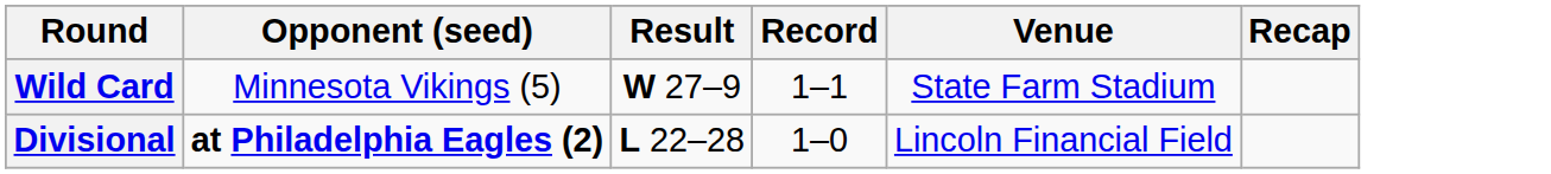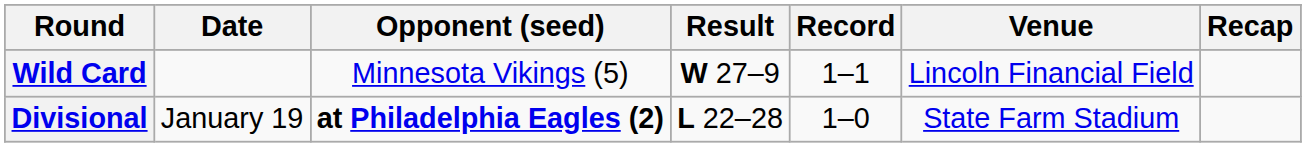+ column: Date | January 19
Wild Card | Venue: State Farm Stadium -> Lincoln Financial Field
Divisional | Venue: Lincoln Financial Field -> State Farm Stadium
